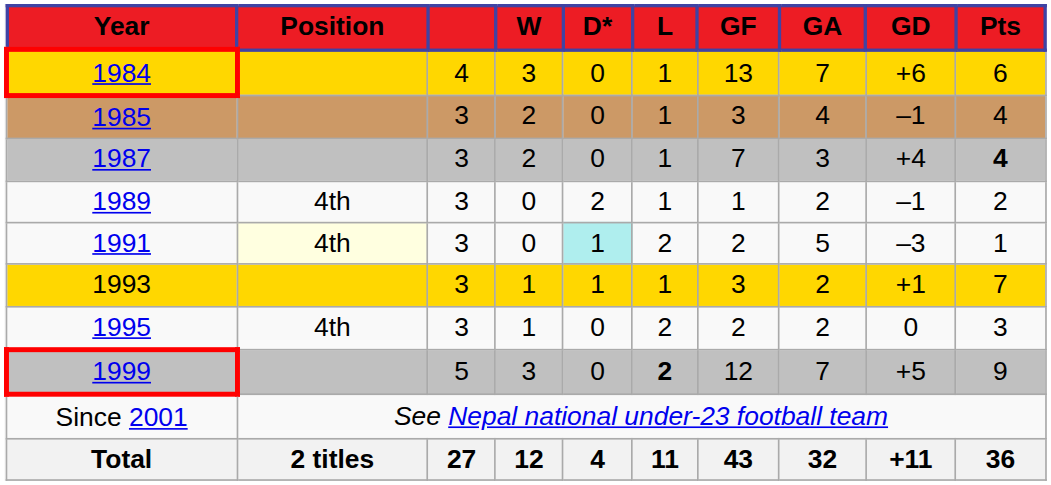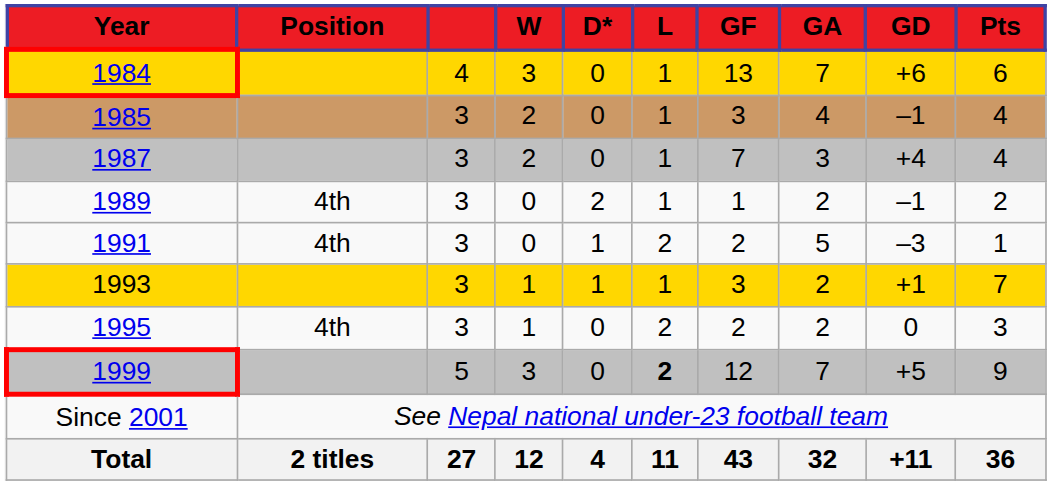1987 | Pts: bold -> normal
1991 | Position: lightyellow background -> no background
1991 | D*: paleturquoise background -> no background
